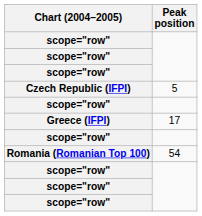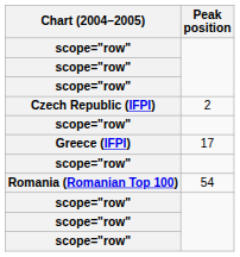Czech Republic (IFPI) | Peak position: 5 -> 2
